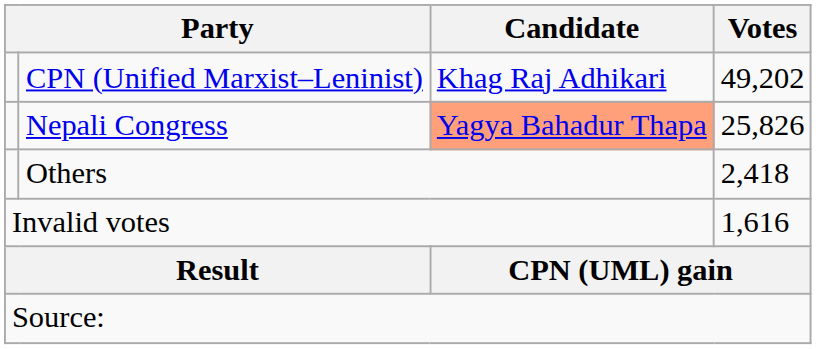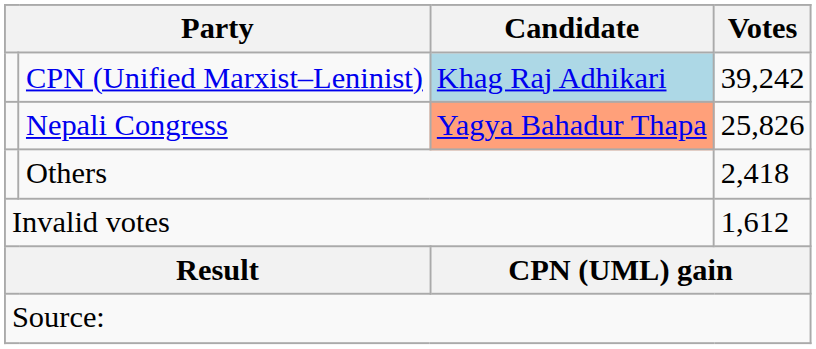CPN (Unified Marxist–Leninist) | Candidate: no background -> lightblue background
CPN (Unified Marxist–Leninist) | Votes: 49,202 -> 39,242
Invalid votes | Votes: 1,616 -> 1,612
